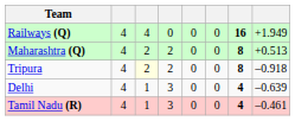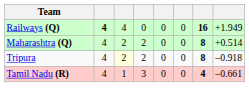Railways (Q) | column 2: normal -> bold
Maharashtra (Q) | column 8: +0.513 -> +0.514
- row: Delhi | 4 | 1 | 3 | 0 | 0 | 4 | –0.639
Tamil Nadu (R) | column 8: –0.461 -> –0.661
